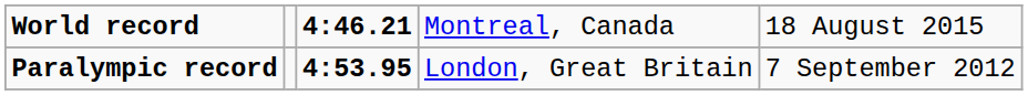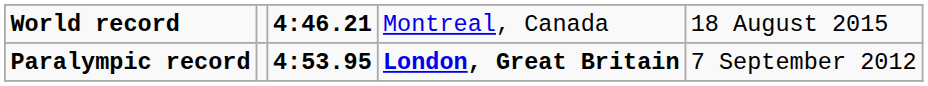Paralympic record | column 4: normal -> bold
